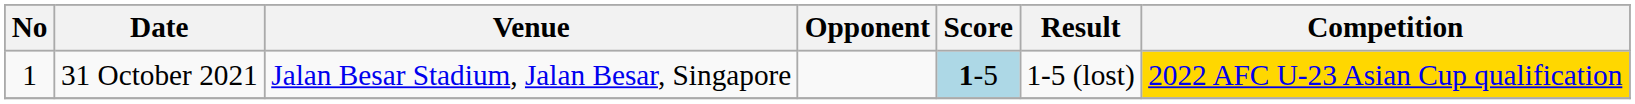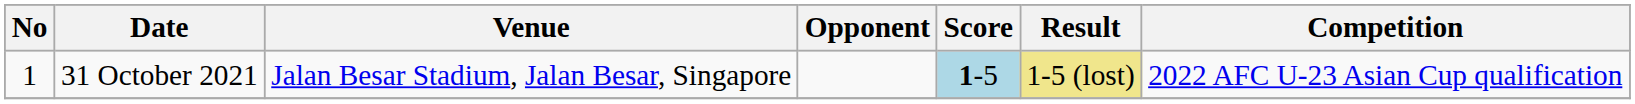31 October 2021 | Result: no background -> khaki background
31 October 2021 | Competition: gold background -> no background
